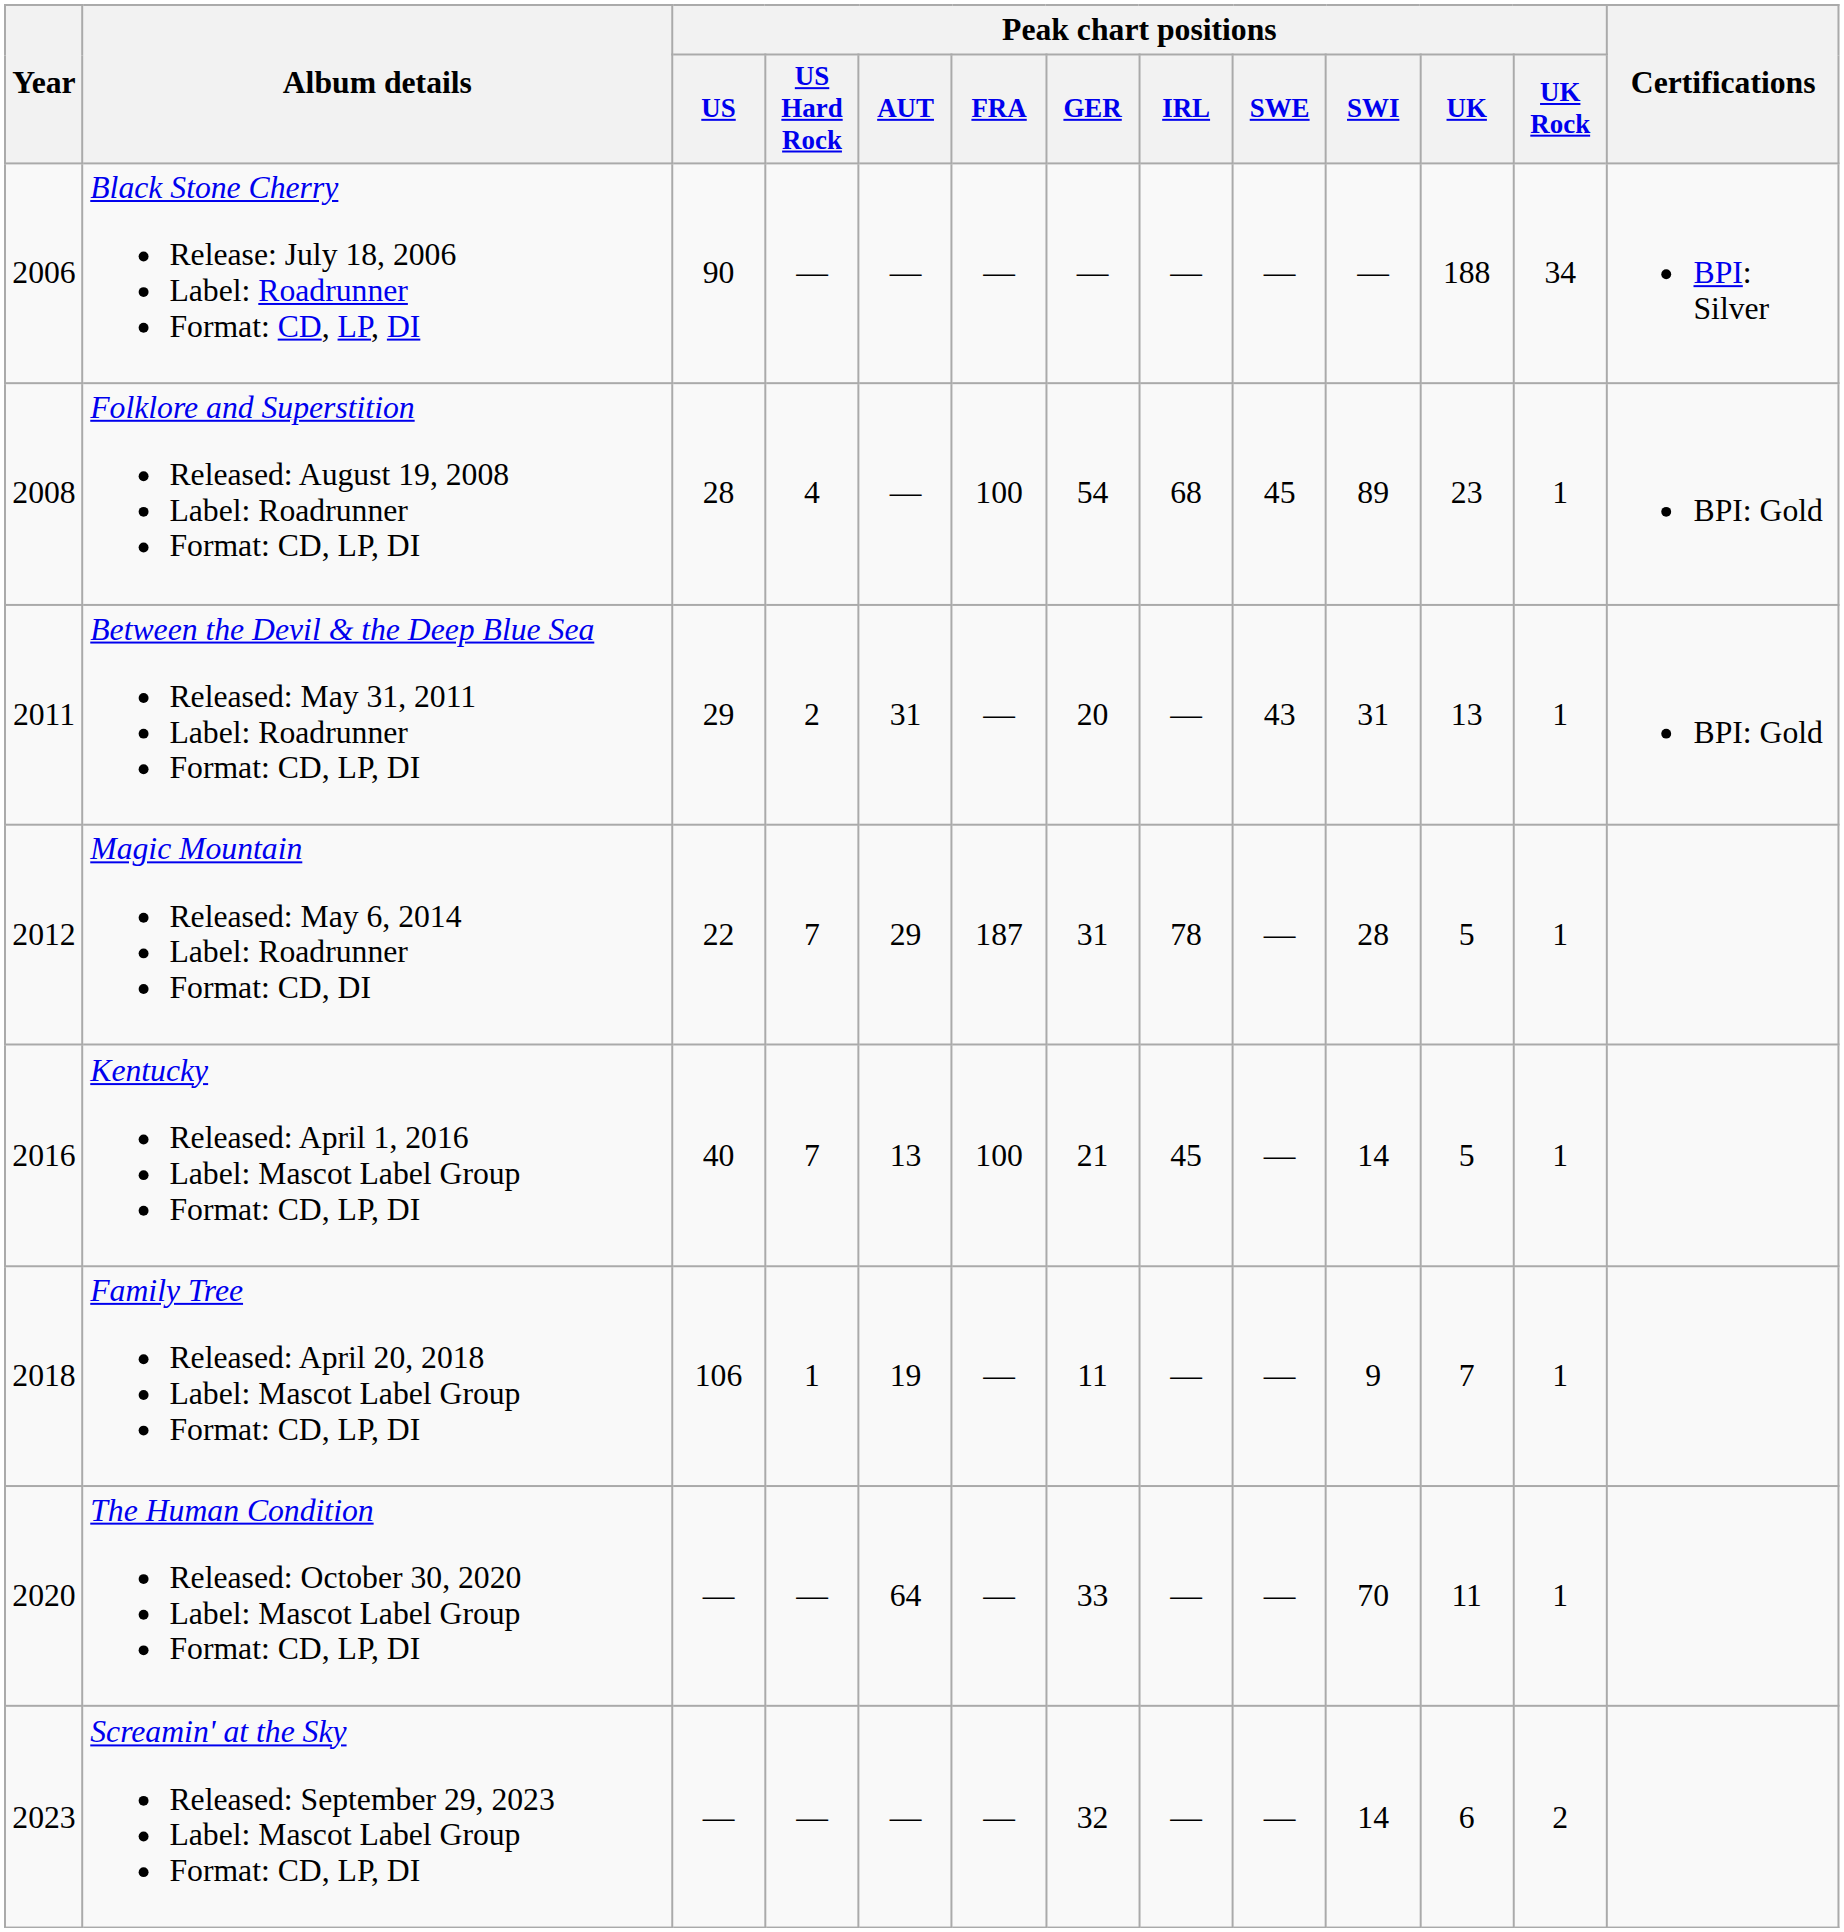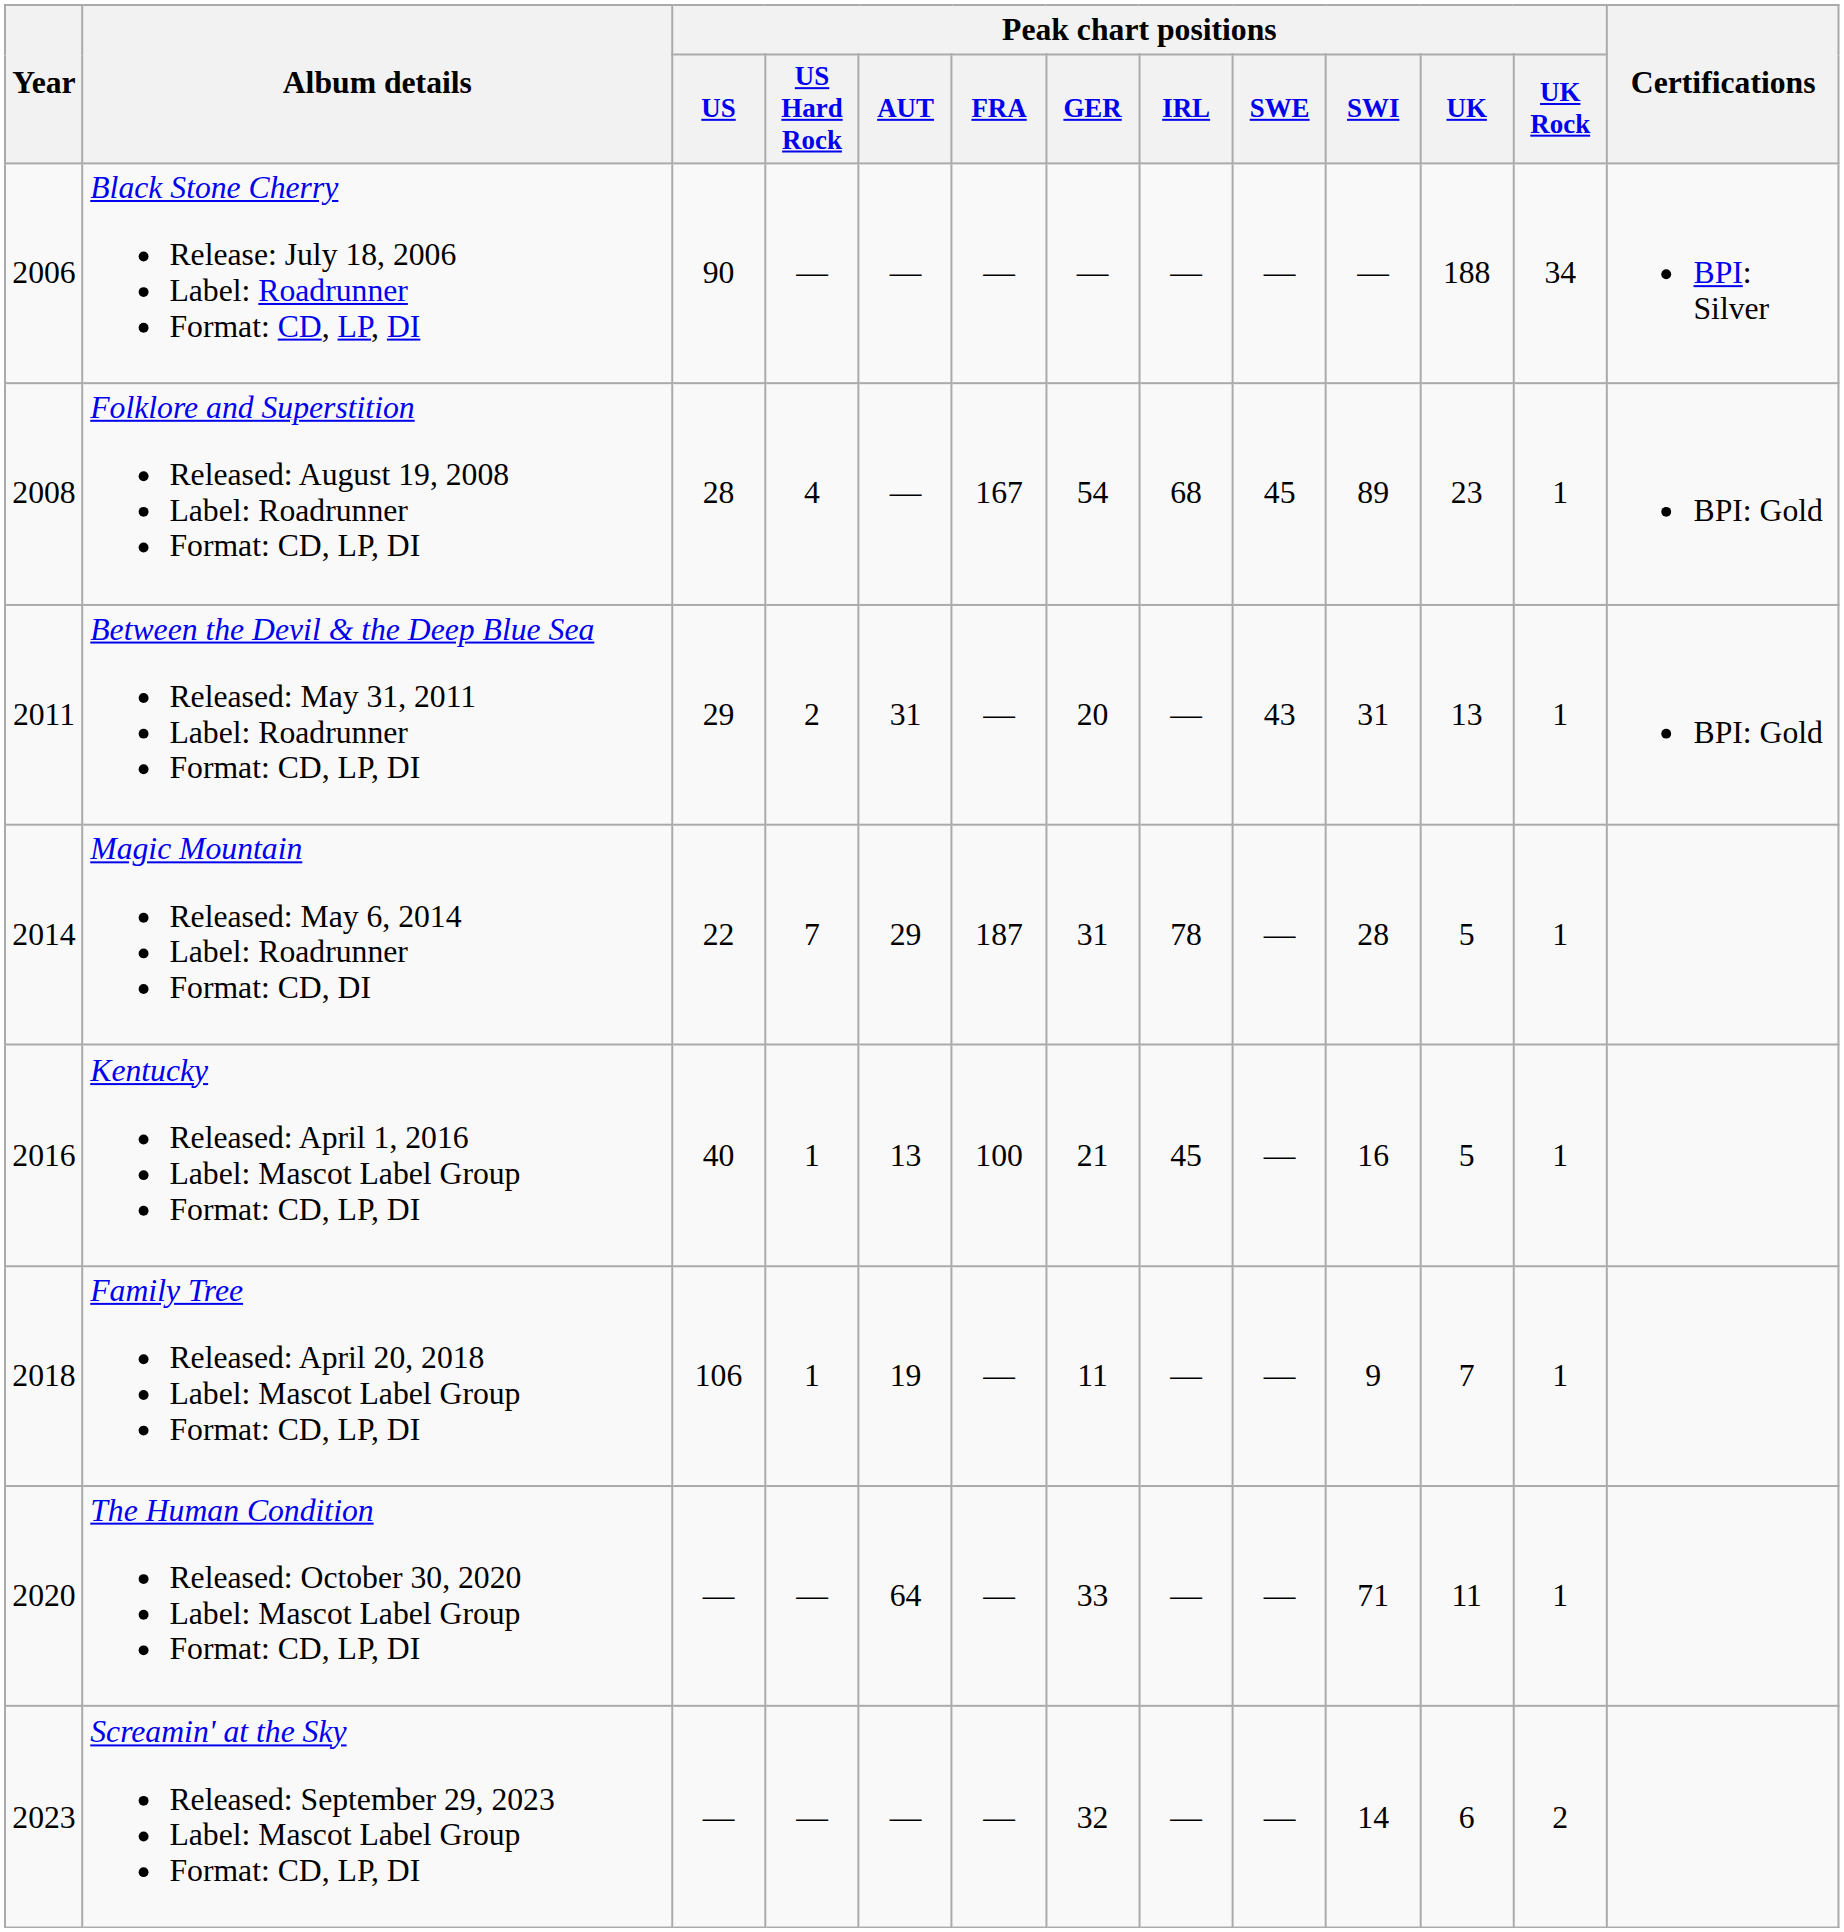row 4 | Peak chart positions / FRA: 100 -> 167
row 6 | Year: 2012 -> 2014
row 7 | Peak chart positions / US Hard Rock: 7 -> 1
row 7 | Peak chart positions / SWI: 14 -> 16
row 9 | Peak chart positions / SWI: 70 -> 71
